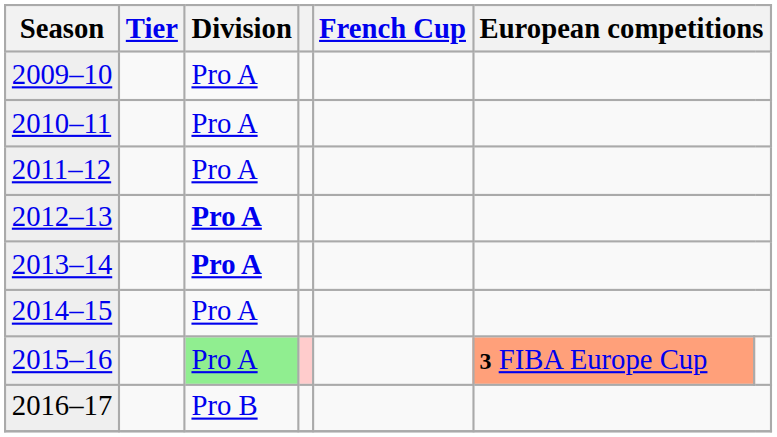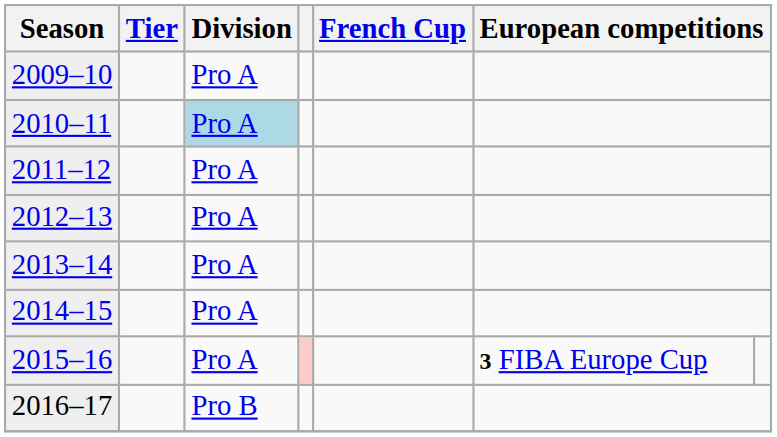2010–11 | Division: no background -> lightblue background
2012–13 | Division: bold -> normal
2013–14 | Division: bold -> normal
2015–16 | Division: lightgreen background -> no background
2015–16 | column 6: lightsalmon background -> no background
